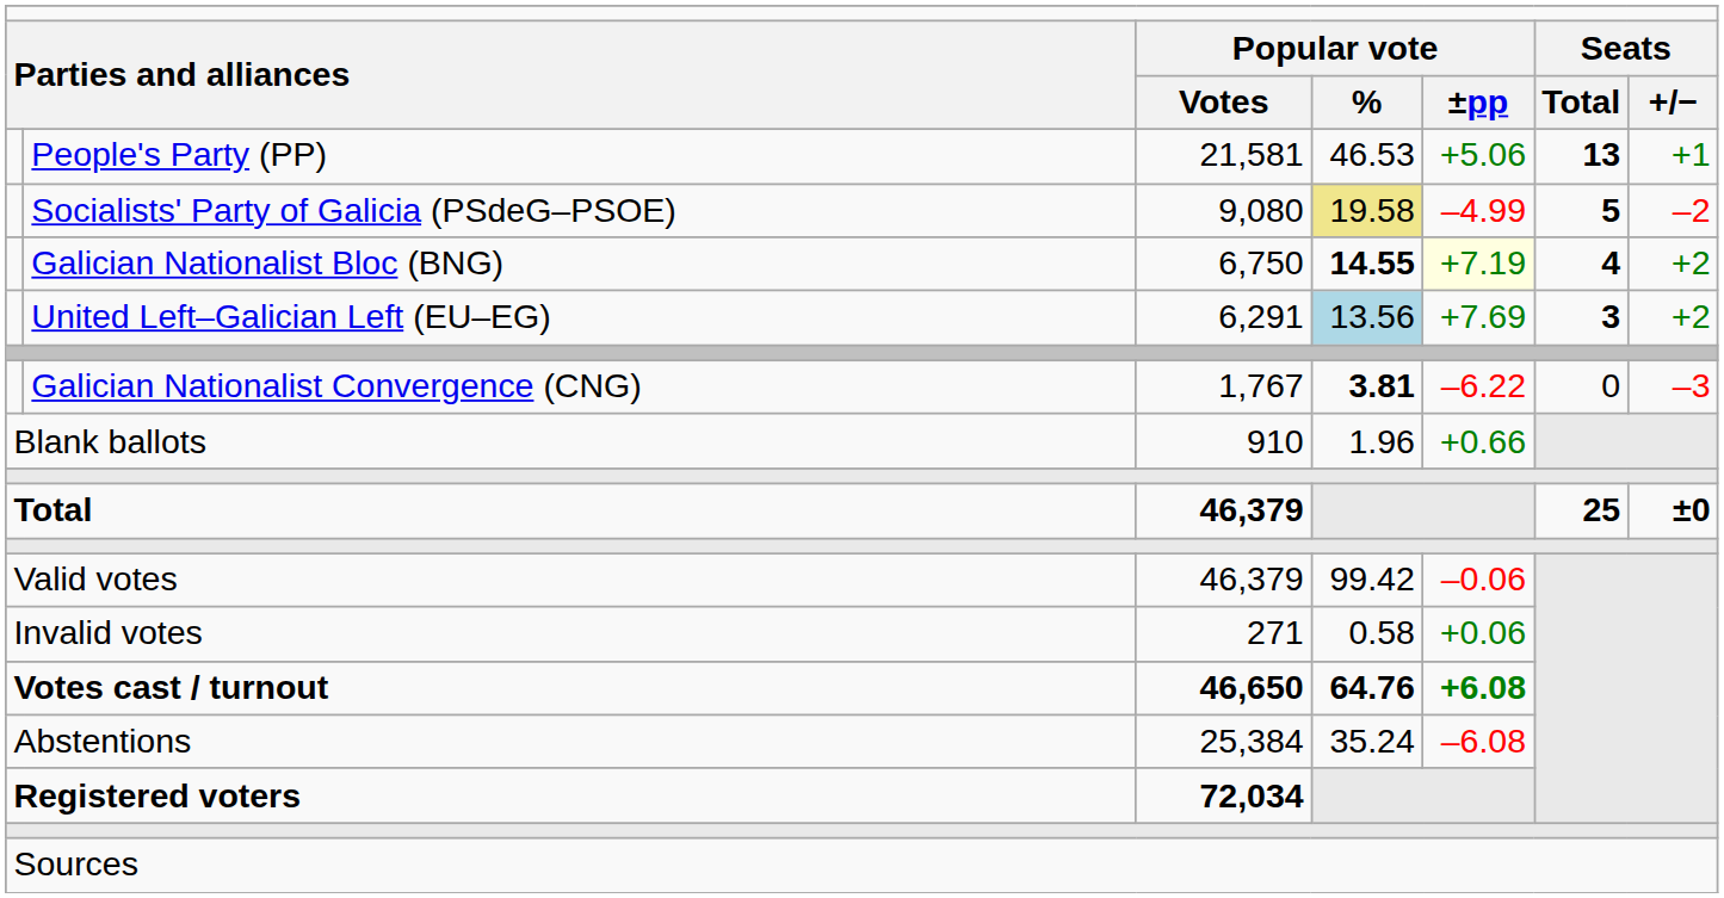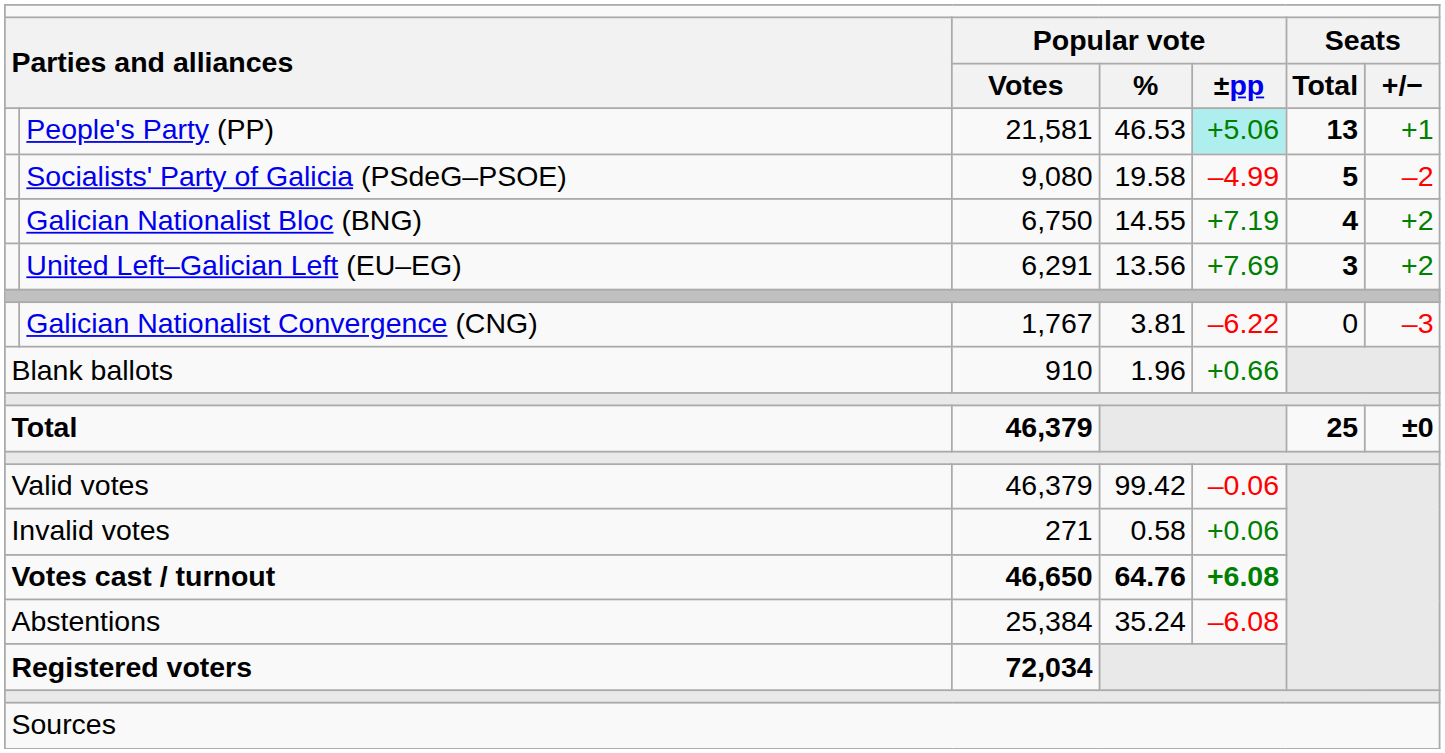People's Party (PP) | column 5: no background -> paleturquoise background
Socialists' Party of Galicia (PSdeG–PSOE) | column 4: khaki background -> no background
Galician Nationalist Bloc (BNG) | column 4: bold -> normal
Galician Nationalist Bloc (BNG) | column 5: lightyellow background -> no background
United Left–Galician Left (EU–EG) | column 4: lightblue background -> no background
Galician Nationalist Convergence (CNG) | column 4: bold -> normal
